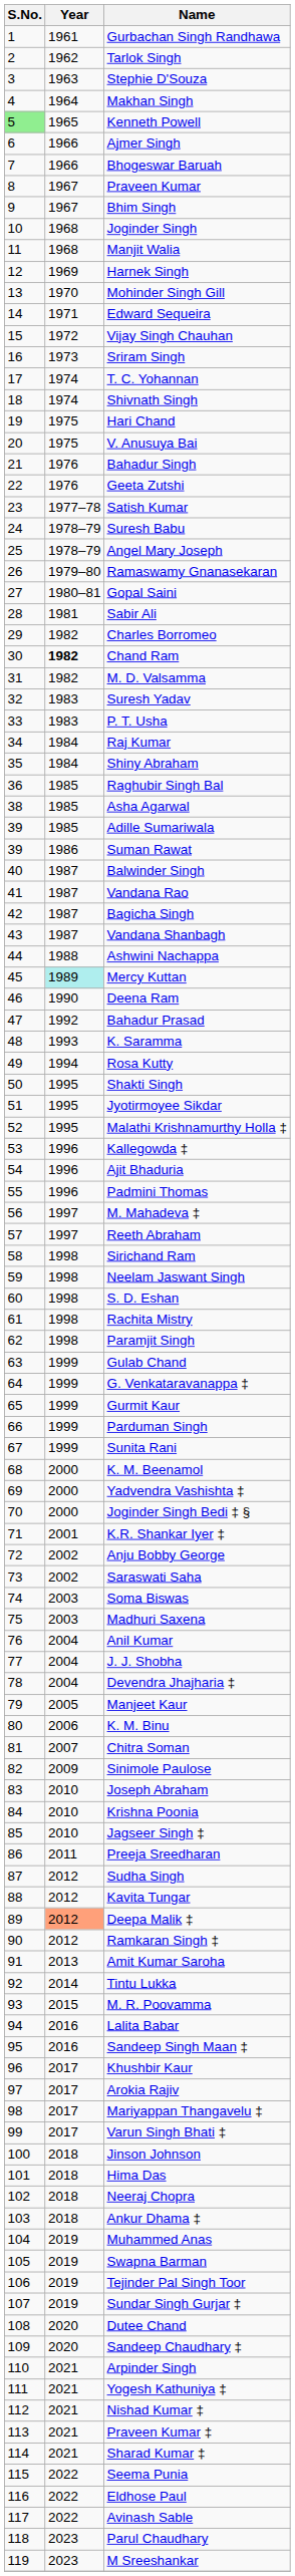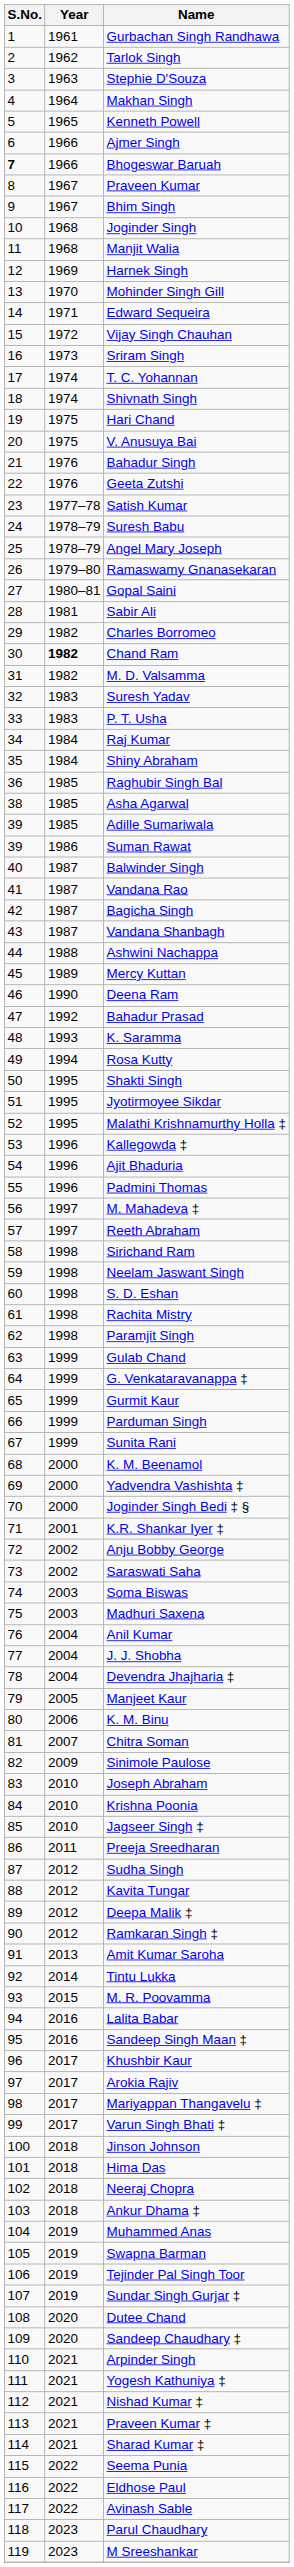Kenneth Powell | S.No.: lightgreen background -> no background
Bhogeswar Baruah | S.No.: normal -> bold
Mercy Kuttan | Year: paleturquoise background -> no background
Deepa Malik ‡ | Year: lightsalmon background -> no background
